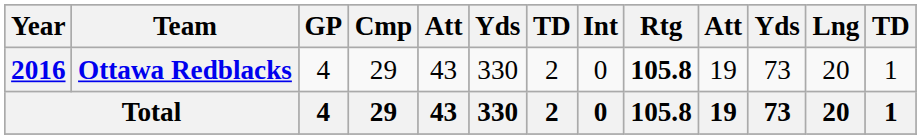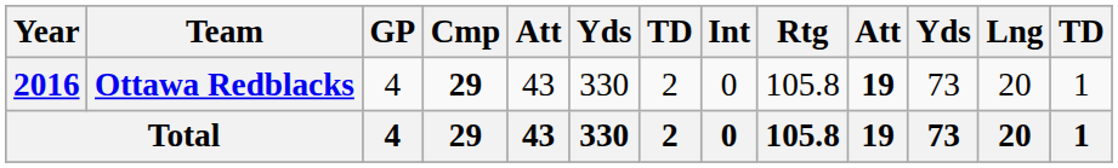Ottawa Redblacks | Cmp: normal -> bold
Ottawa Redblacks | Rtg: bold -> normal
Ottawa Redblacks | column 10: normal -> bold
